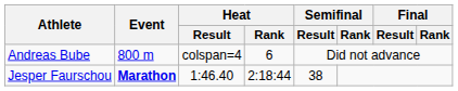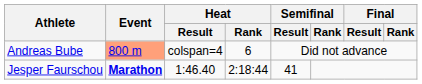Andreas Bube | Event: no background -> lightsalmon background
Jesper Faurschou | Semifinal / Result: 38 -> 41
